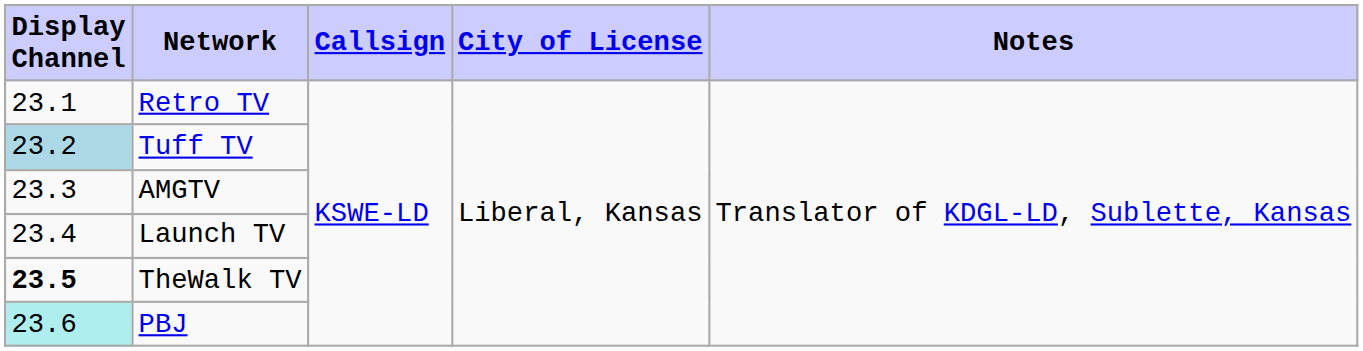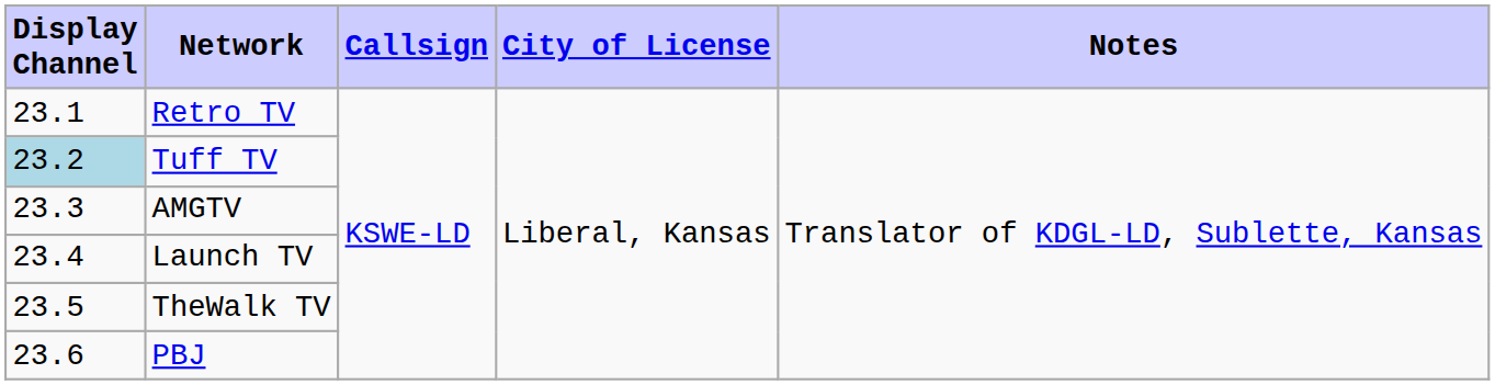TheWalk TV | Display Channel: bold -> normal
PBJ | Display Channel: paleturquoise background -> no background
